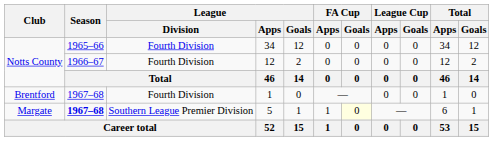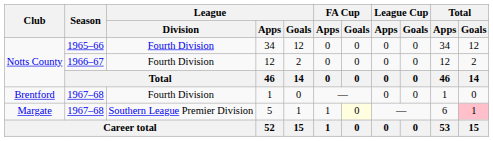5 | Season: bold -> normal
5 | Total / Goals: no background -> pink background
